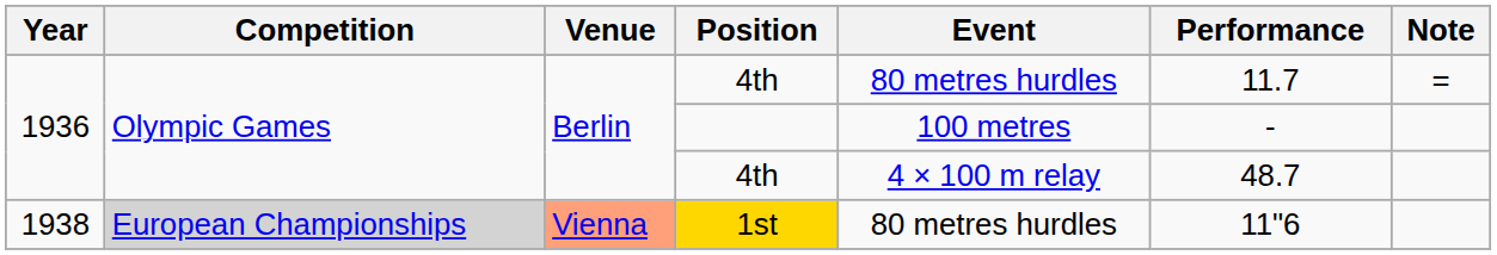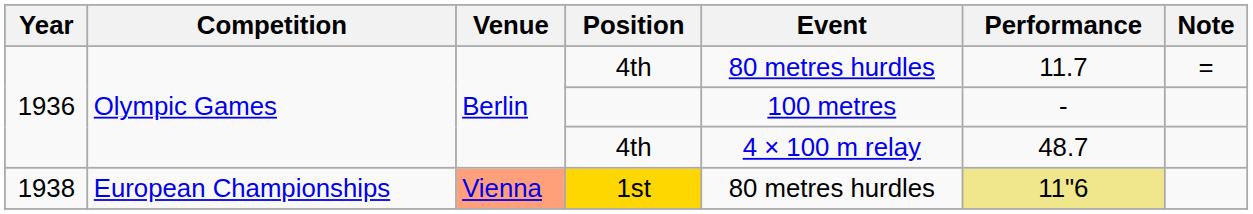1st | Competition: lightgrey background -> no background
1st | Performance: no background -> khaki background
